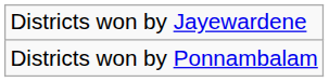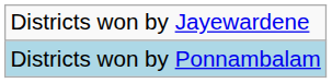row 2 | column 1: no background -> lightblue background
